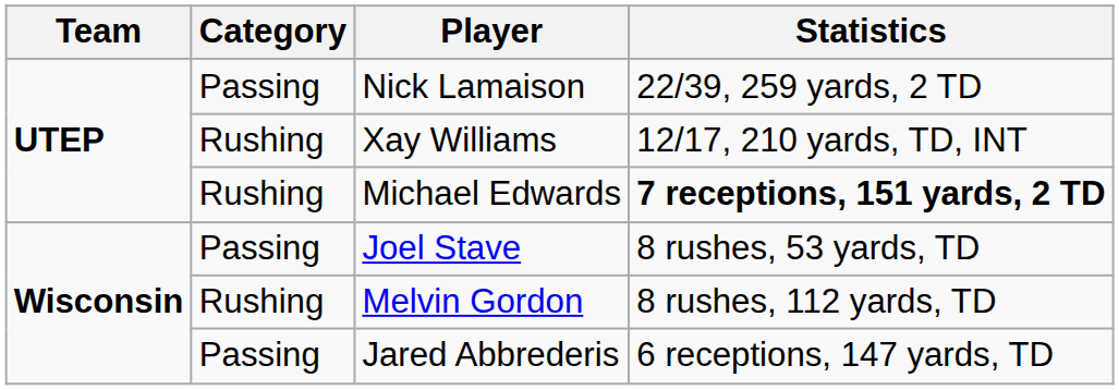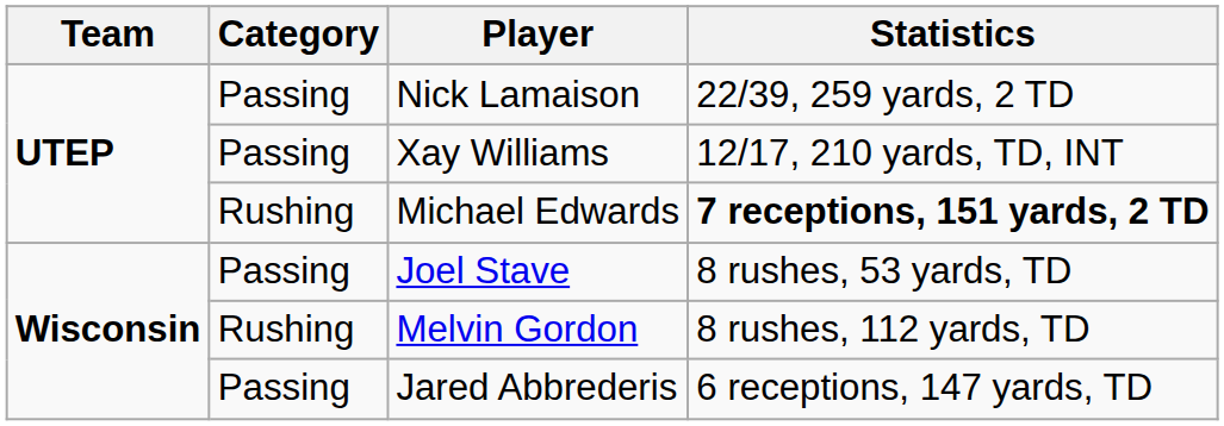Xay Williams | Category: Rushing -> Passing
